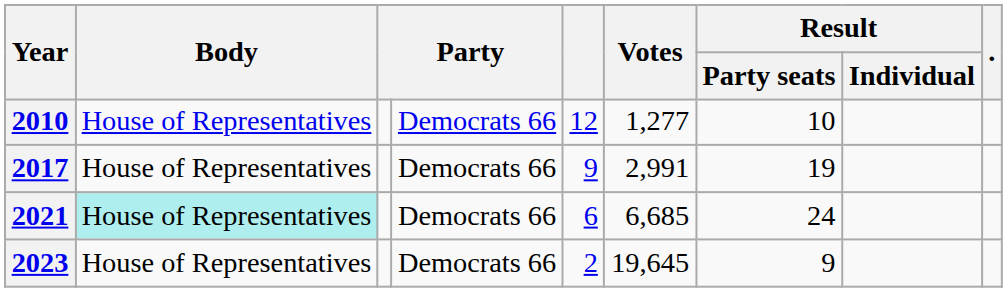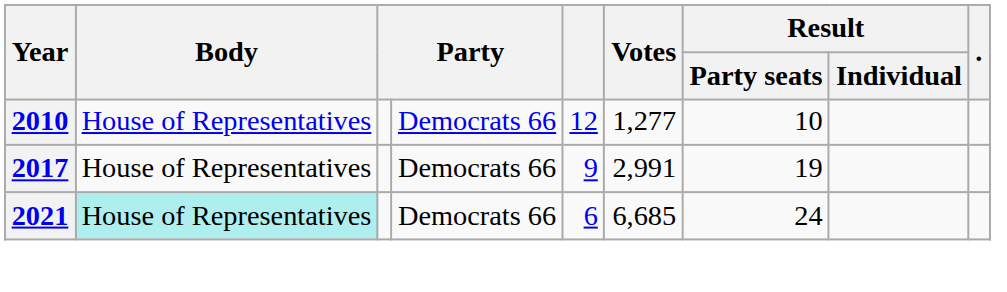- row: 2023 | House of Representatives | Democrats 66 | 2 | 19,645 | 9
